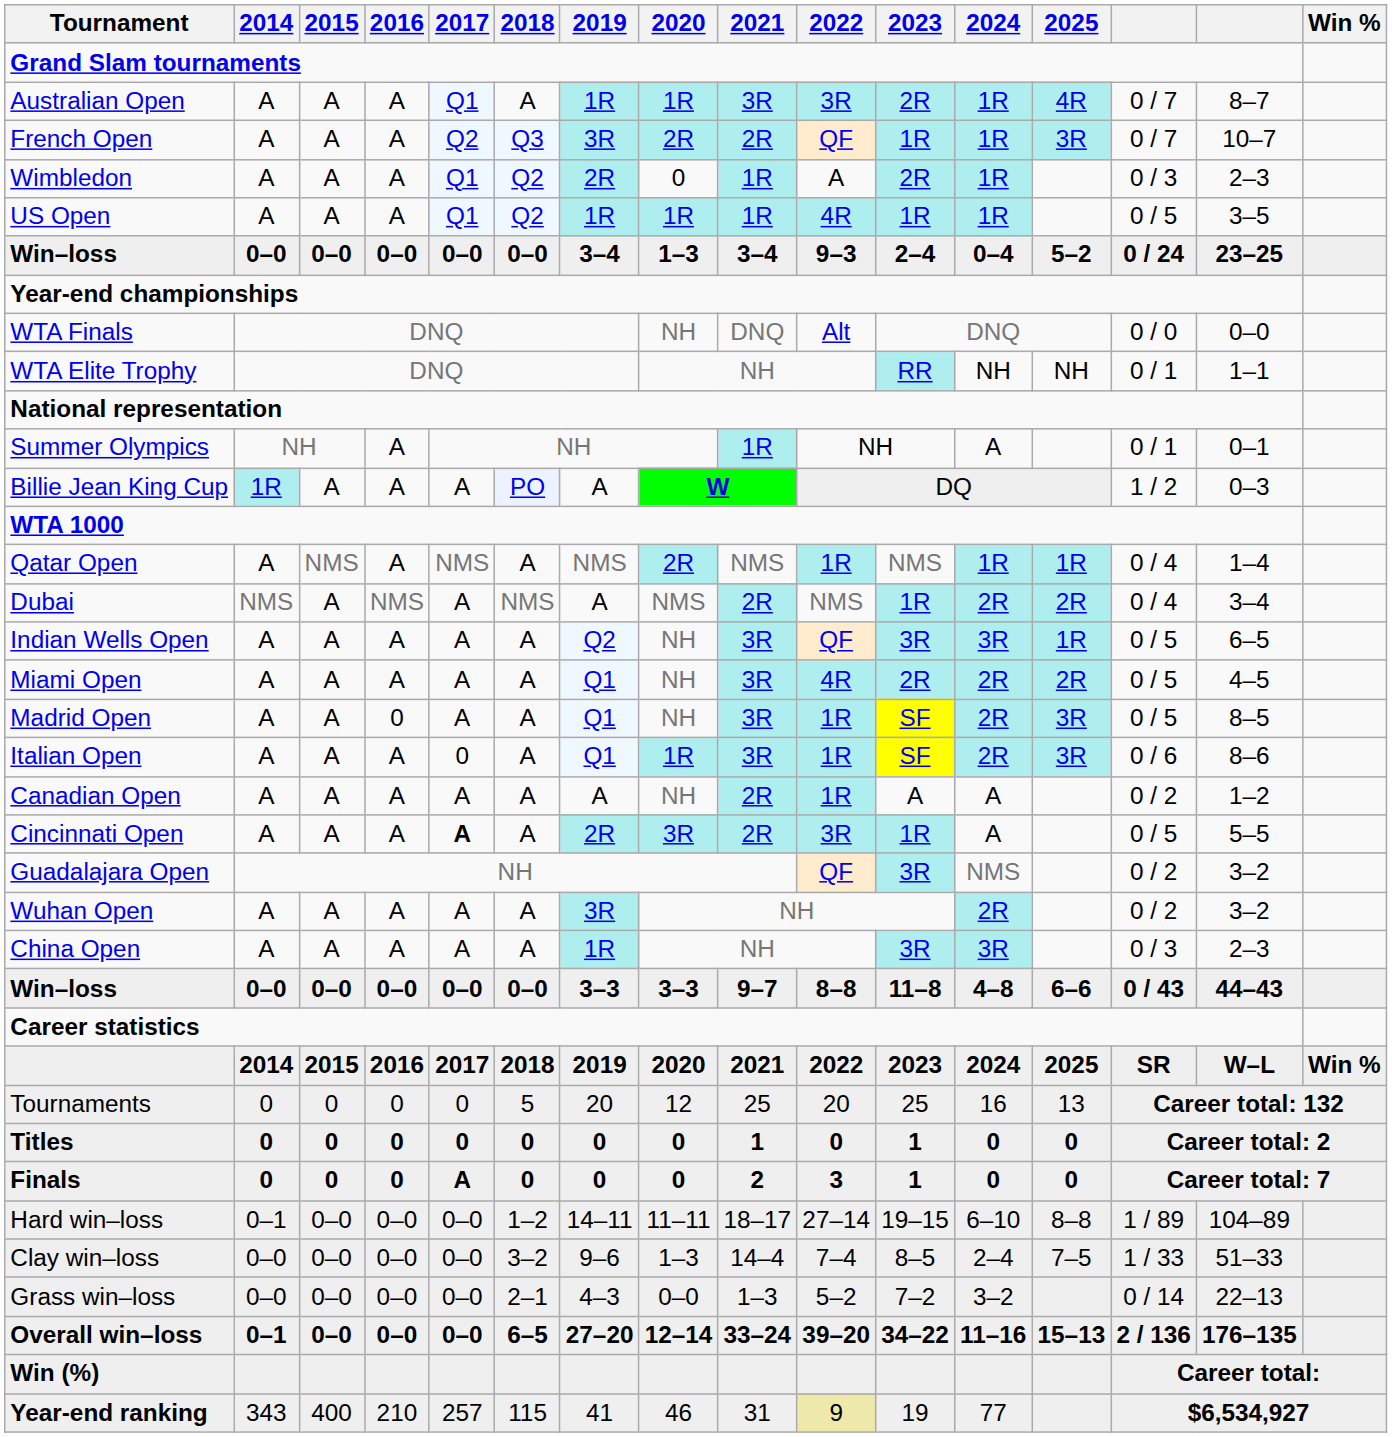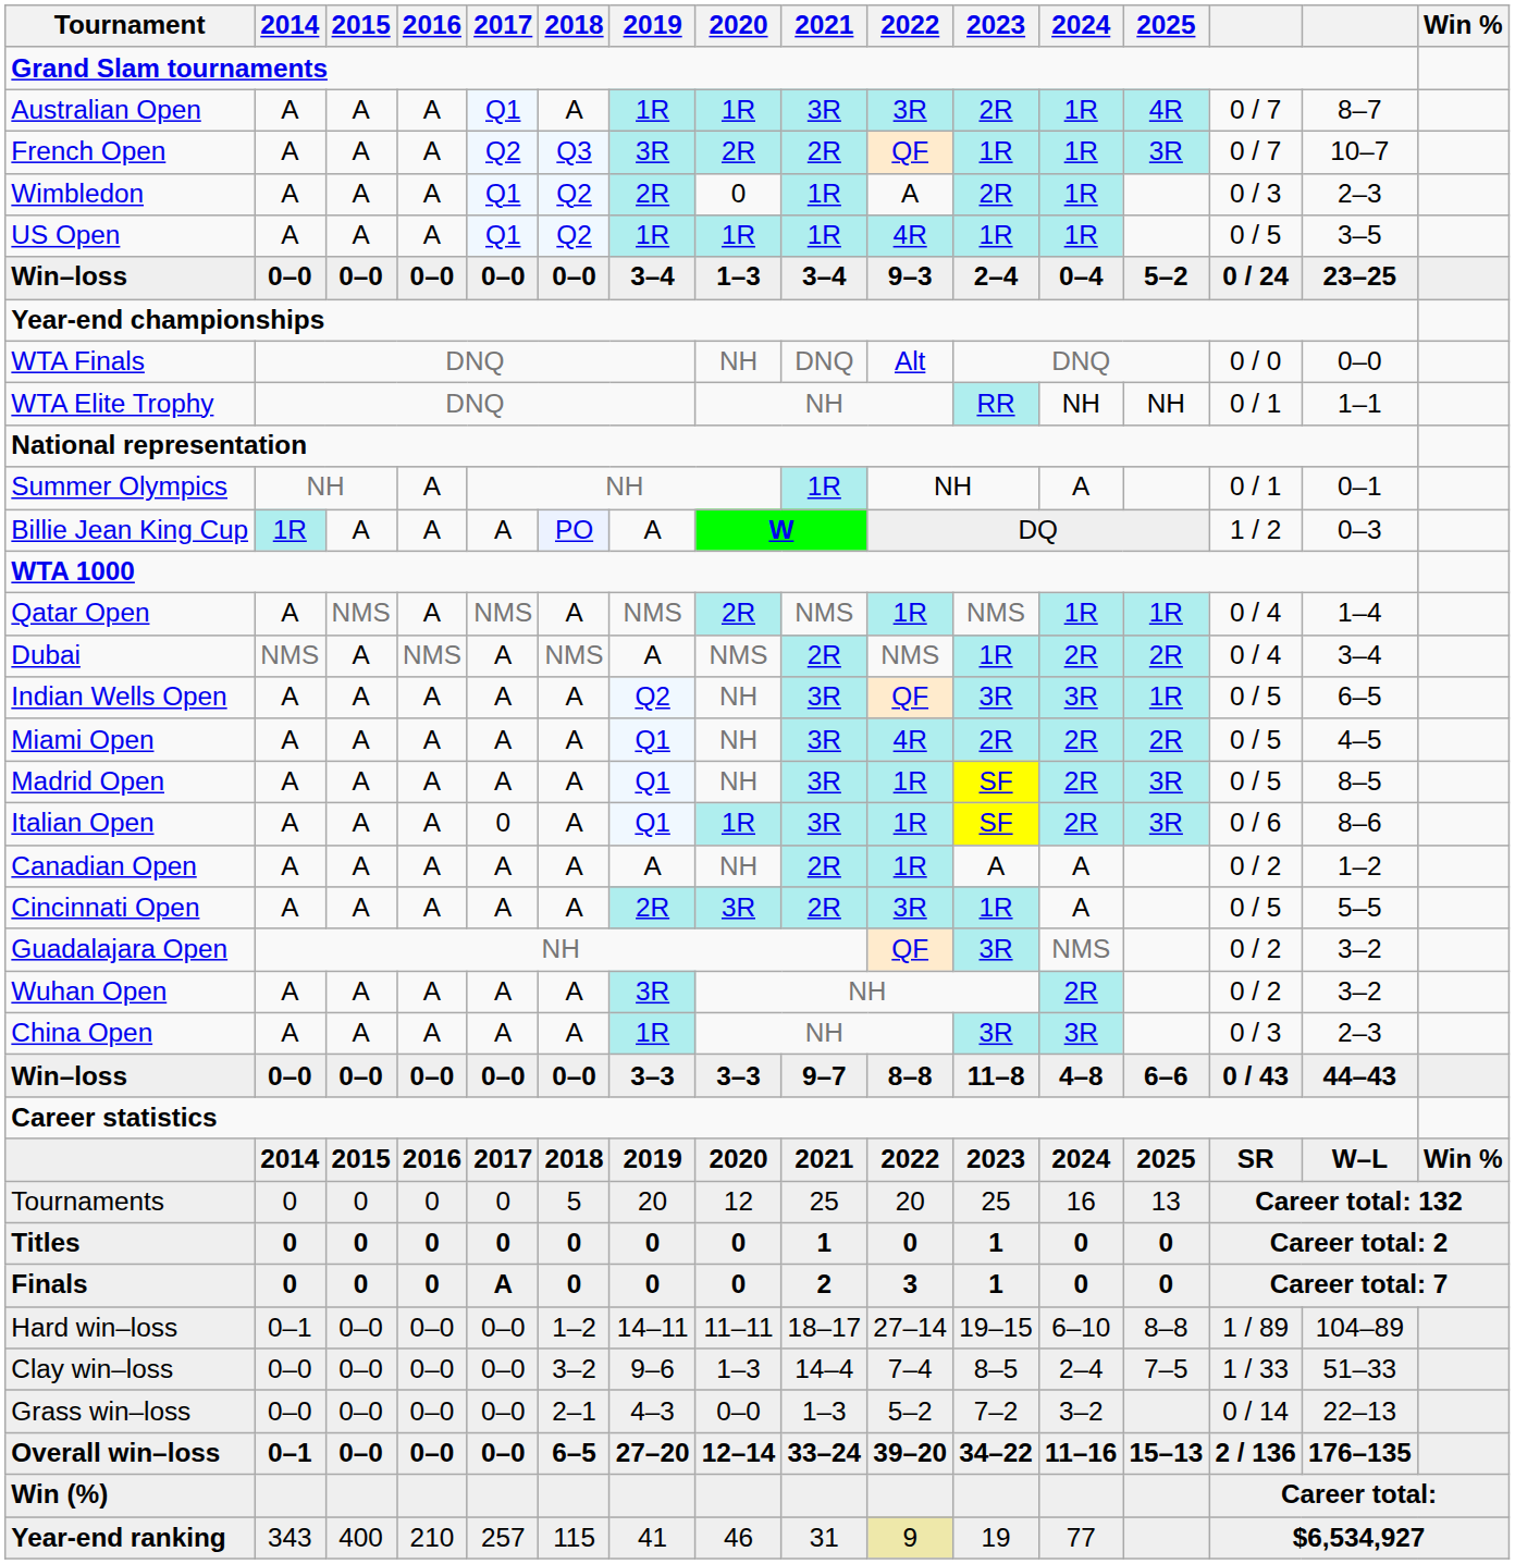Madrid Open | 2016: 0 -> A
Cincinnati Open | 2017: bold -> normal
